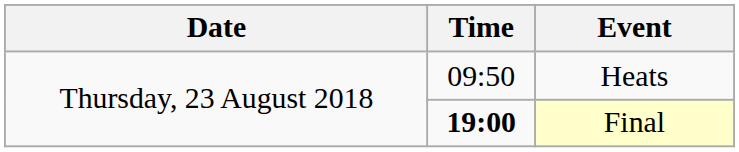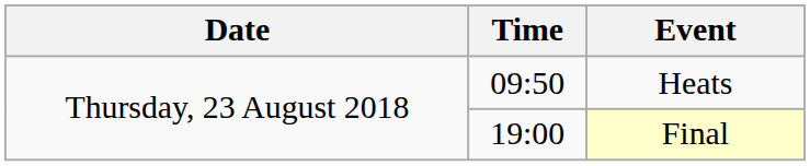Final | Time: bold -> normal
